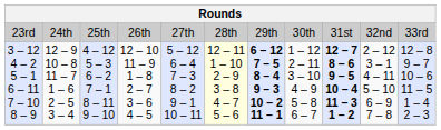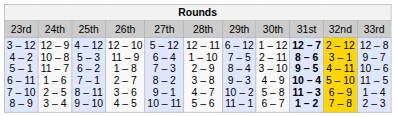3 – 12 4 – 2 5 – 1 6 – 11 7 – 10 8 – 9 | column 6: lightyellow background -> no background
3 – 12 4 – 2 5 – 1 6 – 11 7 – 10 8 – 9 | column 7: bold -> normal
3 – 12 4 – 2 5 – 1 6 – 11 7 – 10 8 – 9 | column 10: no background -> gold background
